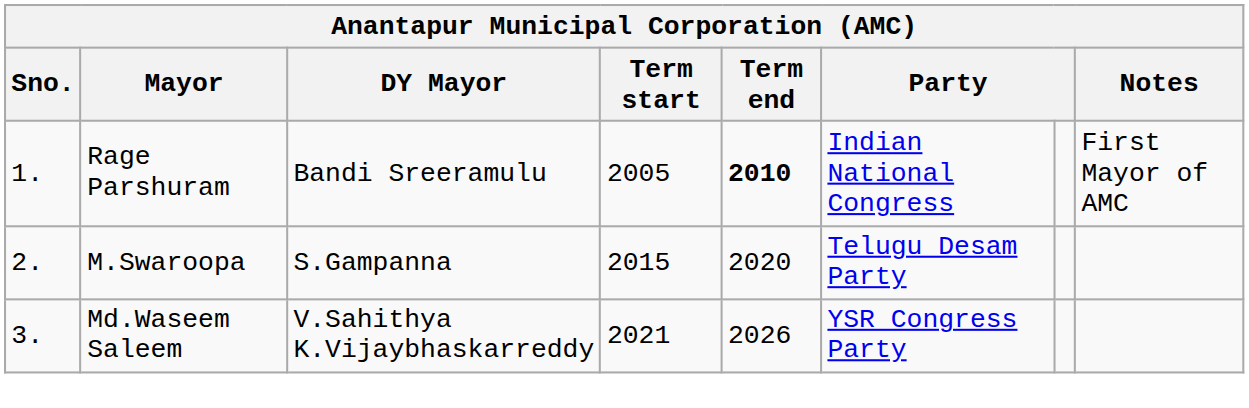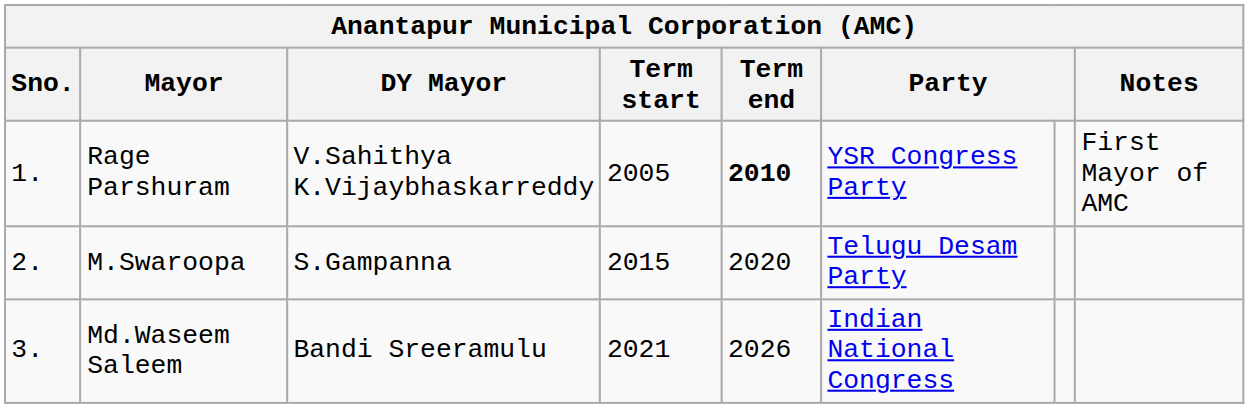Rage Parshuram | DY Mayor: Bandi Sreeramulu -> V.Sahithya K.Vijaybhaskarreddy
Rage Parshuram | column 6: Indian National Congress -> YSR Congress Party
Md.Waseem Saleem | DY Mayor: V.Sahithya K.Vijaybhaskarreddy -> Bandi Sreeramulu
Md.Waseem Saleem | column 6: YSR Congress Party -> Indian National Congress
